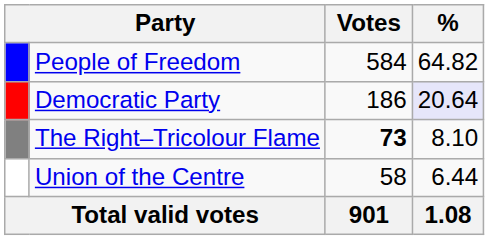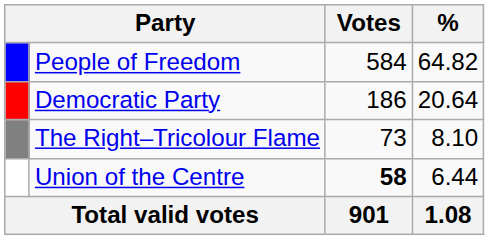Democratic Party | %: lavender background -> no background
The Right–Tricolour Flame | Votes: bold -> normal
Union of the Centre | Votes: normal -> bold
